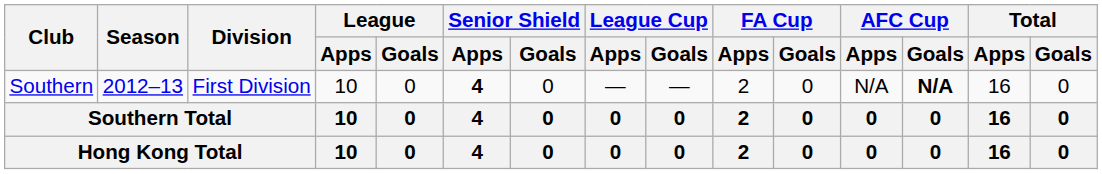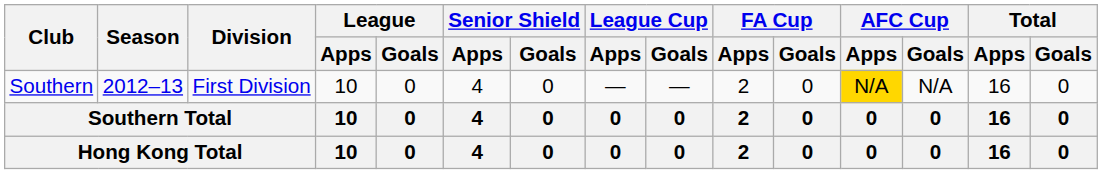Southern | Senior Shield / Apps: bold -> normal
Southern | AFC Cup / Apps: no background -> gold background
Southern | AFC Cup / Goals: bold -> normal
